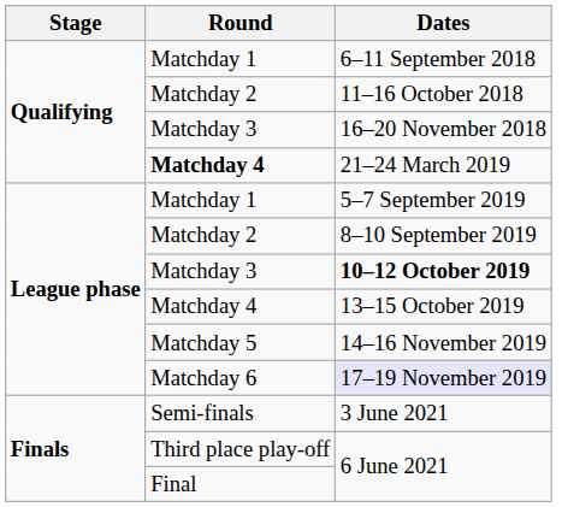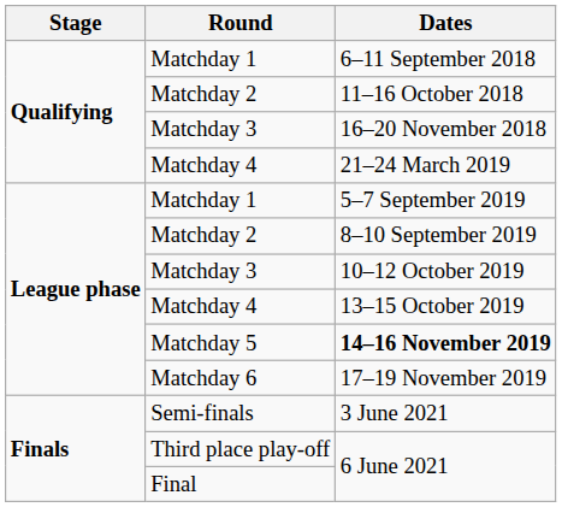21–24 March 2019 | Round: bold -> normal
10–12 October 2019 | Dates: bold -> normal
14–16 November 2019 | Dates: normal -> bold
17–19 November 2019 | Dates: lavender background -> no background
